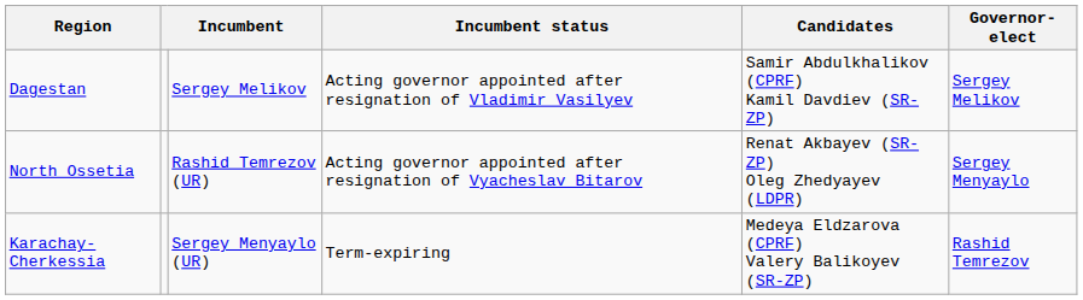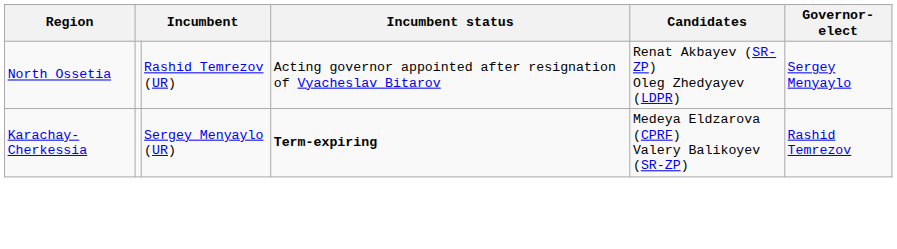- row: Dagestan | Sergey Melikov | Acting governor appointed after resignation of Vladimir Vasilyev | Samir Abdulkhalikov (CPRF) Kamil Davdiev (SR-ZP) | Sergey Melikov
Karachay-Cherkessia | Incumbent status: normal -> bold
